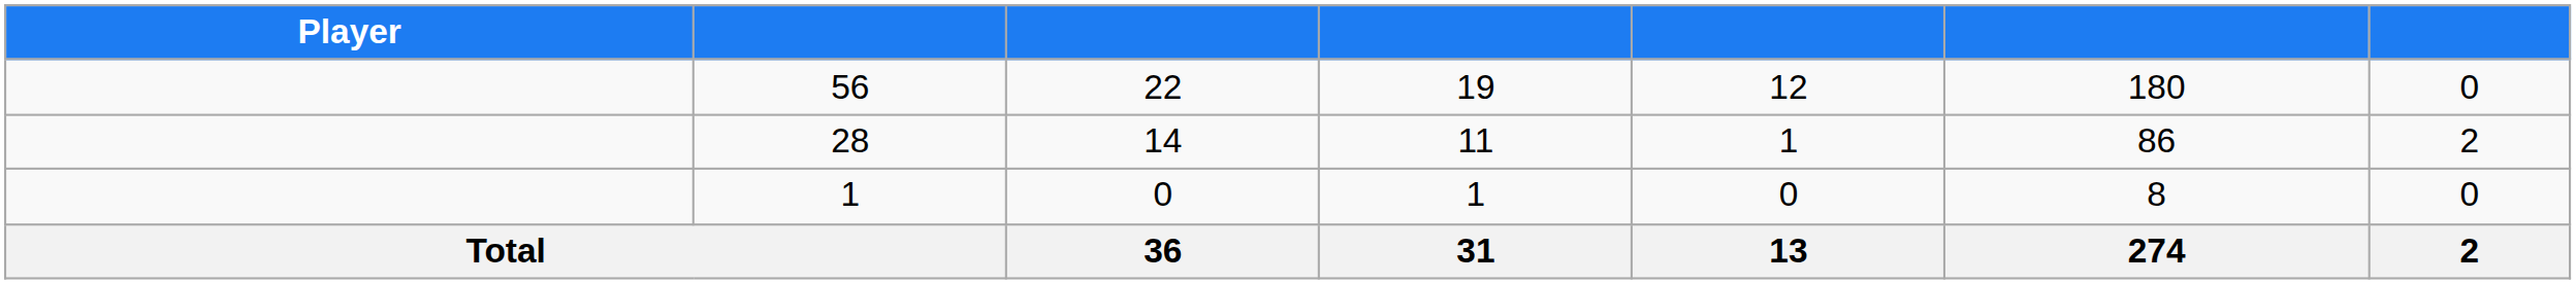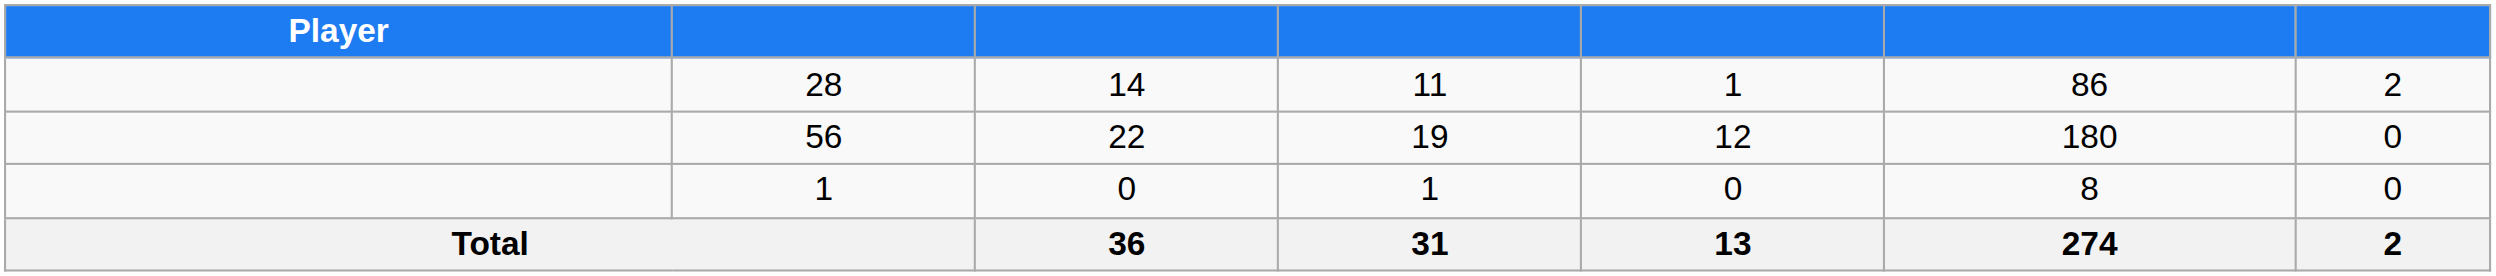rows swapped: 56 <-> 28
